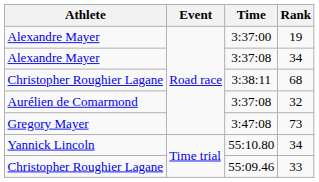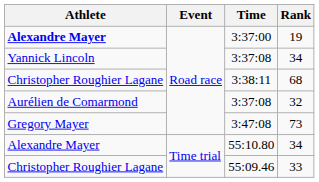3:37:00 | Athlete: normal -> bold
3:37:08 / 34 | Athlete: Alexandre Mayer -> Yannick Lincoln
55:10.80 | Athlete: Yannick Lincoln -> Alexandre Mayer
